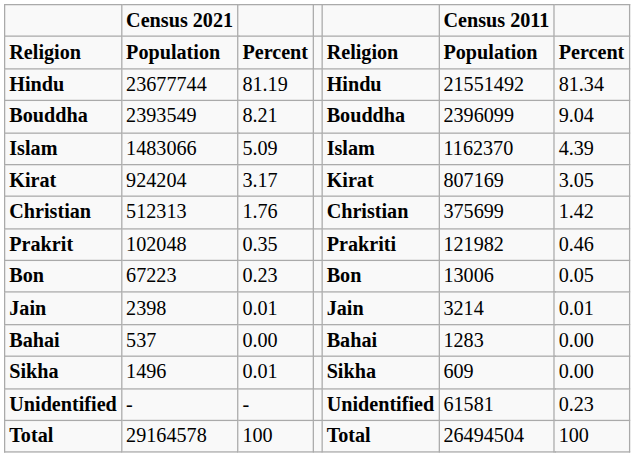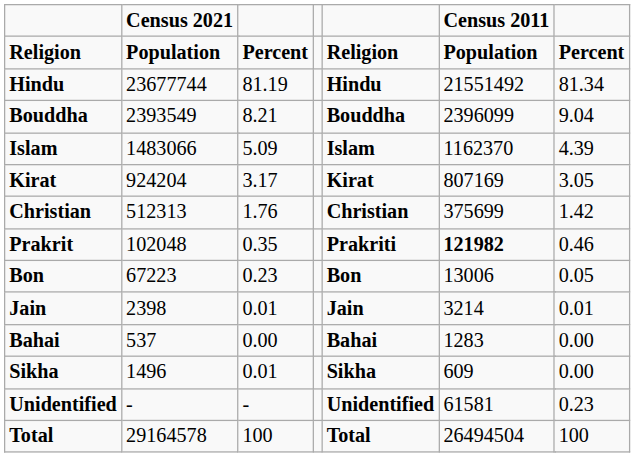Prakrit | Census 2011: normal -> bold
